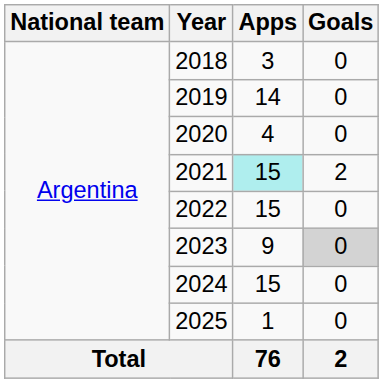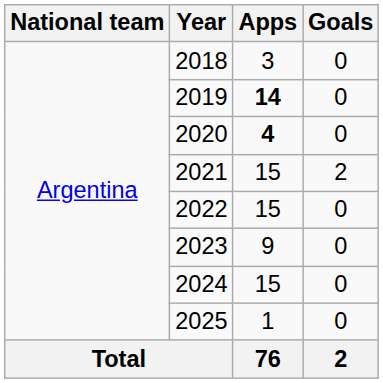2019 | Apps: normal -> bold
2020 | Apps: normal -> bold
2021 | Apps: paleturquoise background -> no background
2023 | Goals: lightgrey background -> no background
